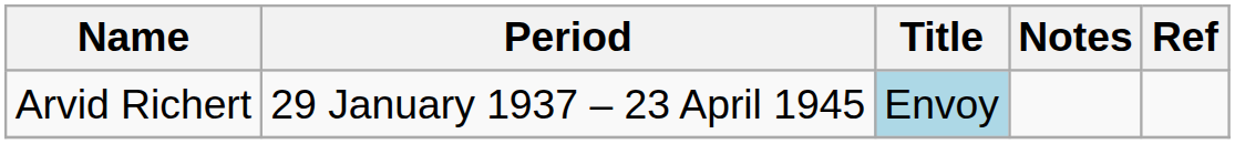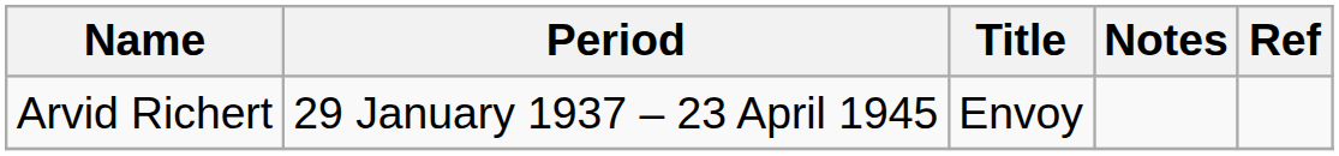Arvid Richert | Title: lightblue background -> no background
